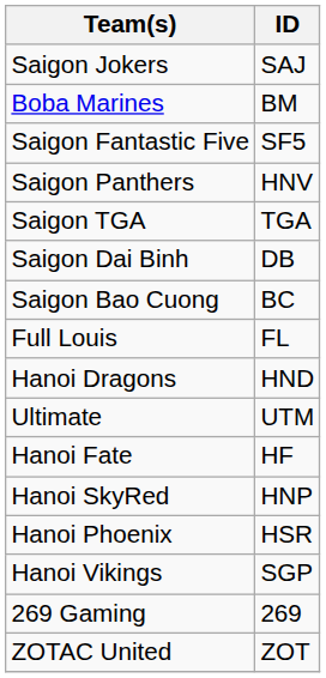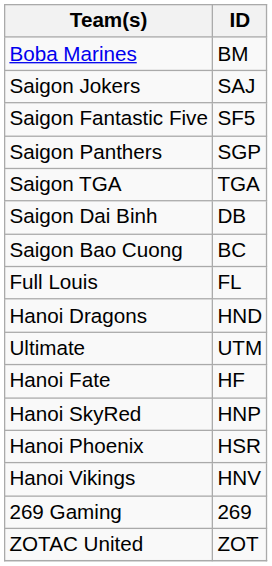rows swapped: Boba Marines <-> Saigon Jokers
Saigon Panthers | ID: HNV -> SGP
Hanoi Vikings | ID: SGP -> HNV
